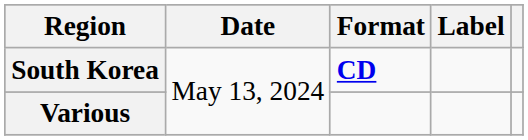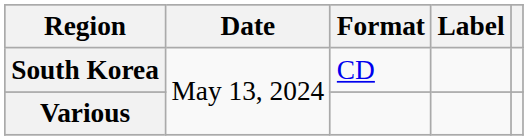South Korea | Format: bold -> normal
